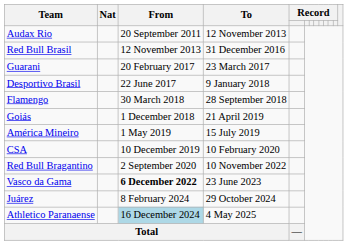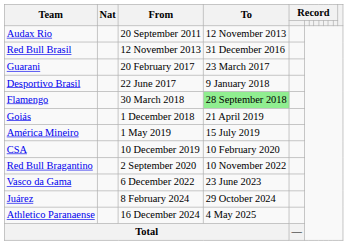Flamengo | To: no background -> lightgreen background
Vasco da Gama | From: bold -> normal
Athletico Paranaense | From: lightblue background -> no background
